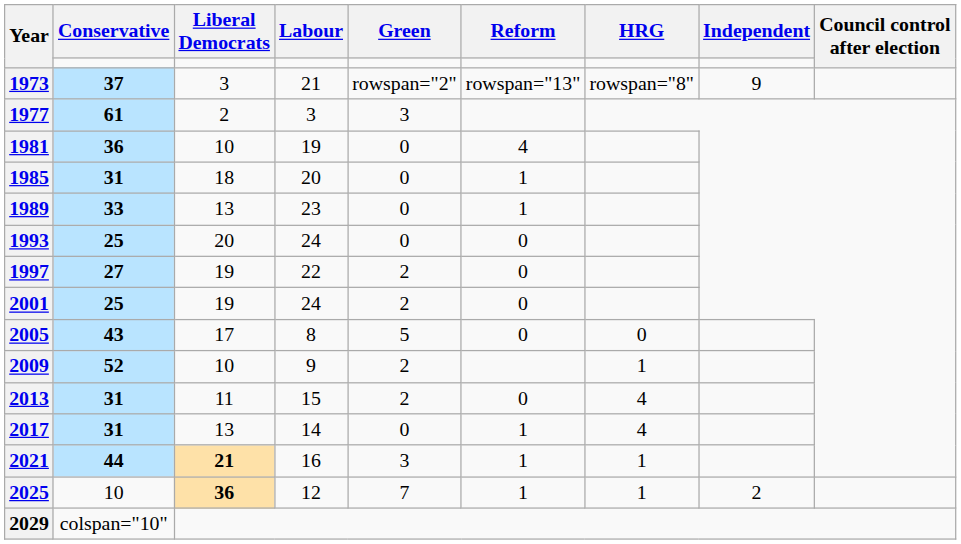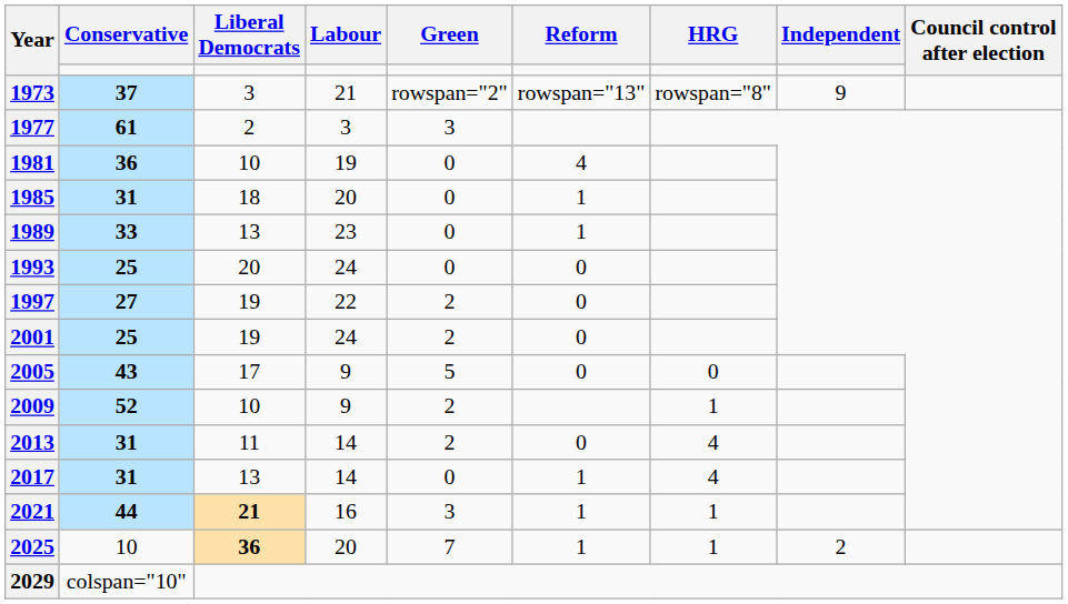2005 | Labour: 8 -> 9
2013 | Labour: 15 -> 14
2025 | Labour: 12 -> 20
